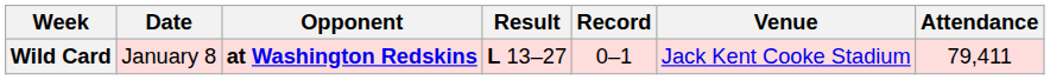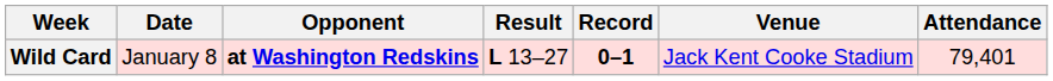Wild Card | Record: normal -> bold
Wild Card | Attendance: 79,411 -> 79,401
